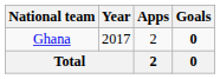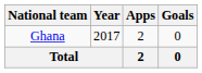Ghana | Goals: bold -> normal
